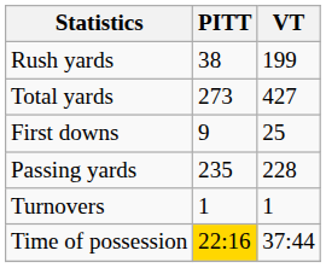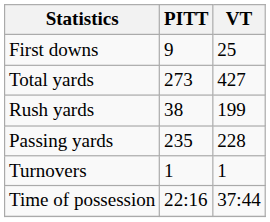rows swapped: First downs <-> Rush yards
Time of possession | PITT: gold background -> no background
